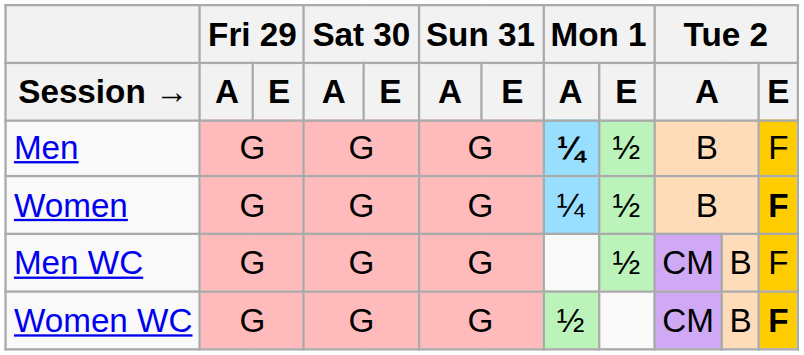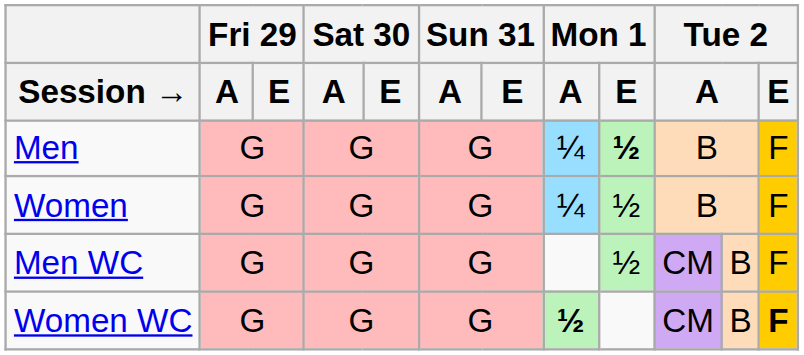Men | Mon 1 / A: bold -> normal
Men | Mon 1 / E: normal -> bold
Women | Tue 2 / E: bold -> normal
Women WC | Mon 1 / A: normal -> bold
